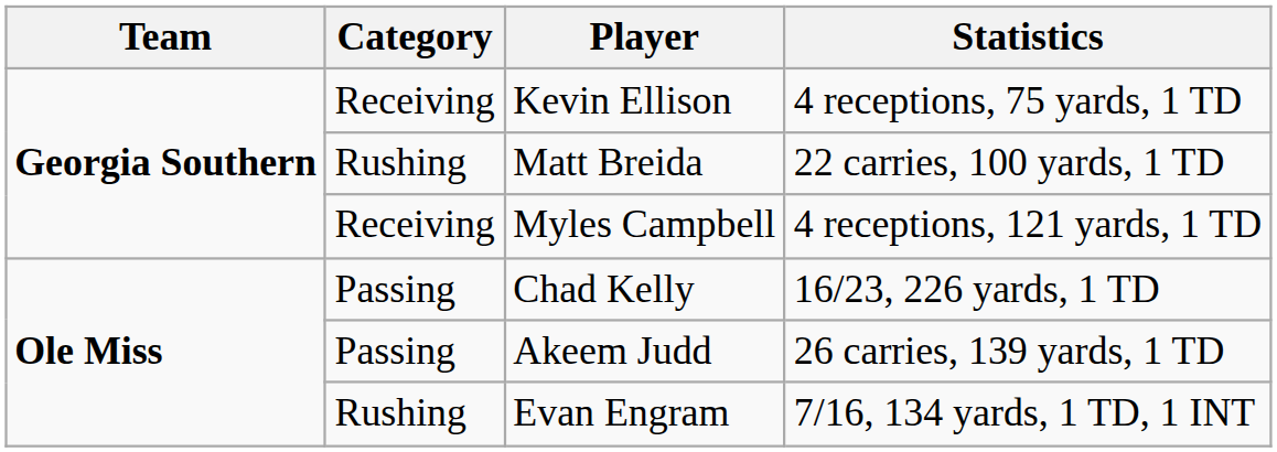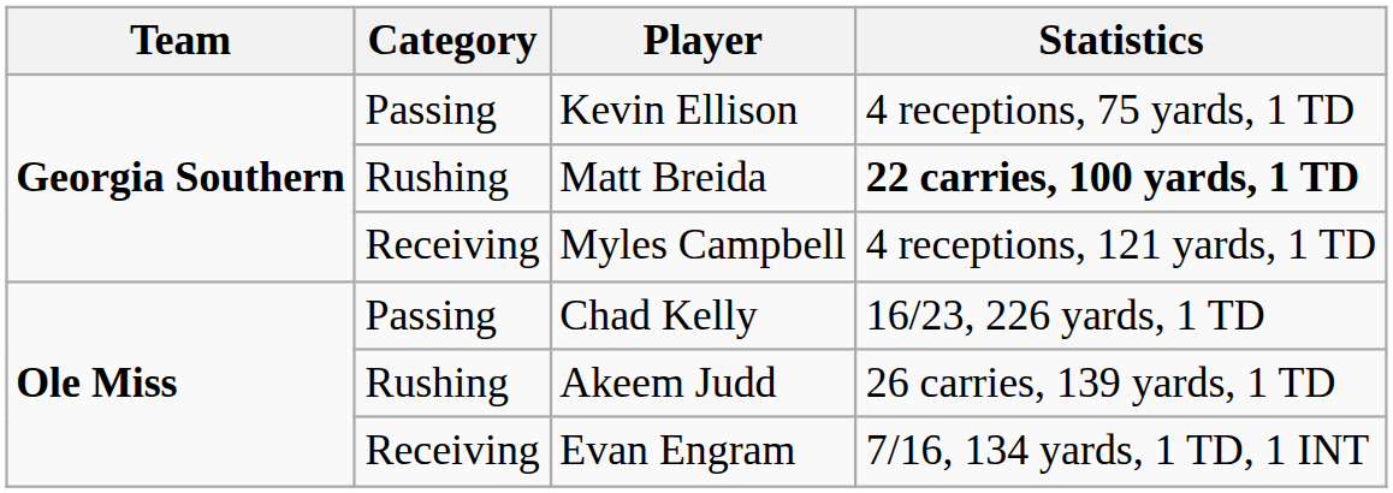Kevin Ellison | Category: Receiving -> Passing
Matt Breida | Statistics: normal -> bold
Akeem Judd | Category: Passing -> Rushing
Evan Engram | Category: Rushing -> Receiving
